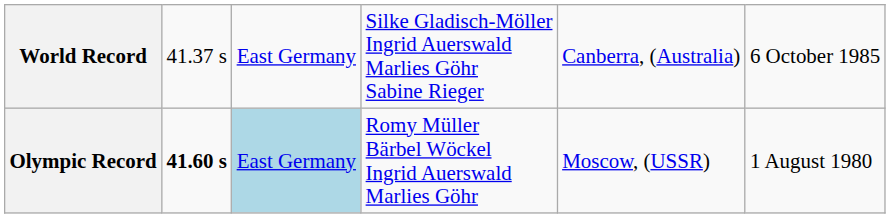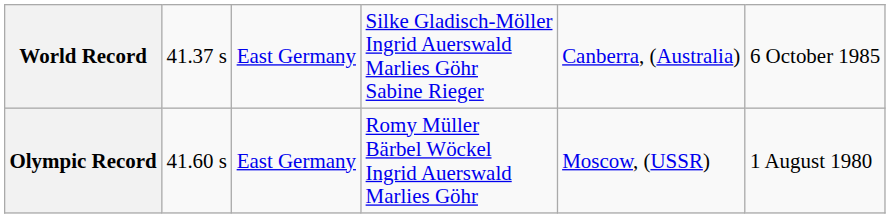Olympic Record | column 2: bold -> normal
Olympic Record | column 3: lightblue background -> no background
